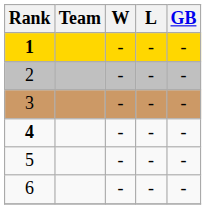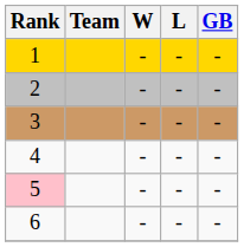1 | Rank: bold -> normal
4 | Rank: bold -> normal
5 | Rank: no background -> pink background
